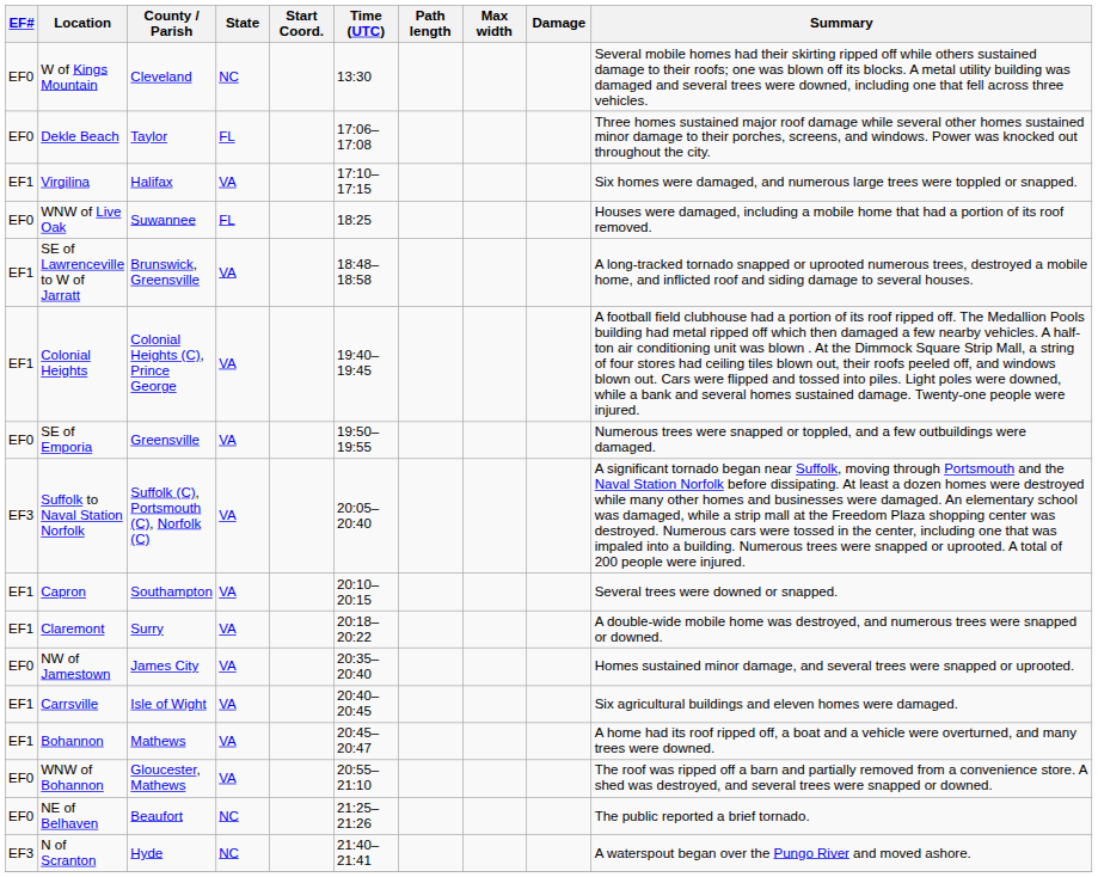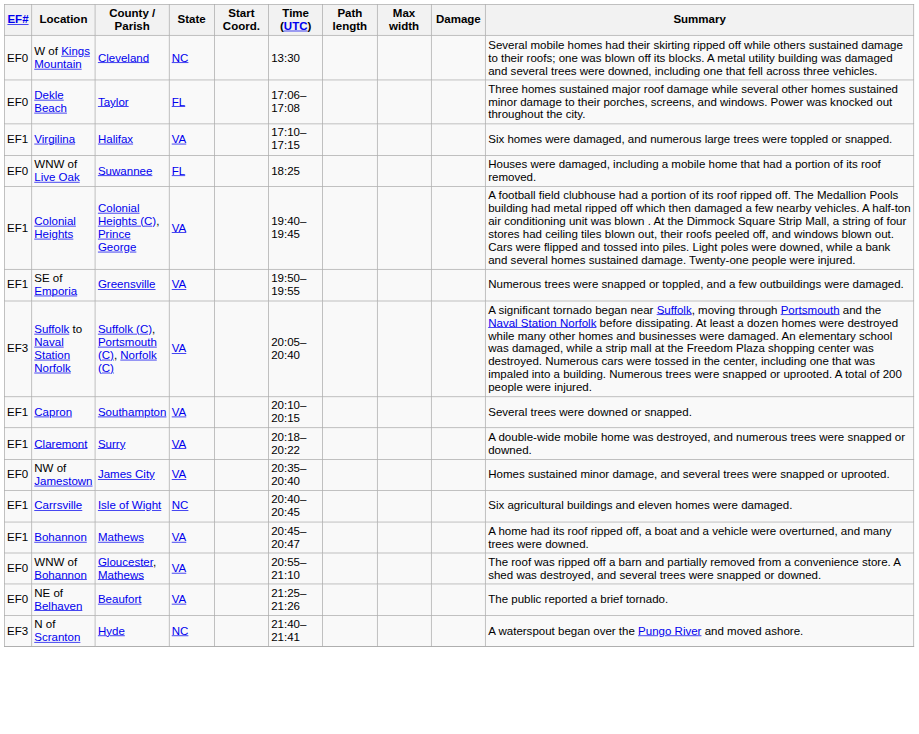- row: EF1 | SE of Lawrenceville to W of Jarratt | Brunswick, Greensville | VA | 18:48–18:58 | A long-tracked tornado snapped or uprooted numerous trees, destroyed a mobile home, and inflicted roof and siding damage to several houses.
SE of Emporia | EF#: EF0 -> EF1
Carrsville | State: VA -> NC
NE of Belhaven | State: NC -> VA
